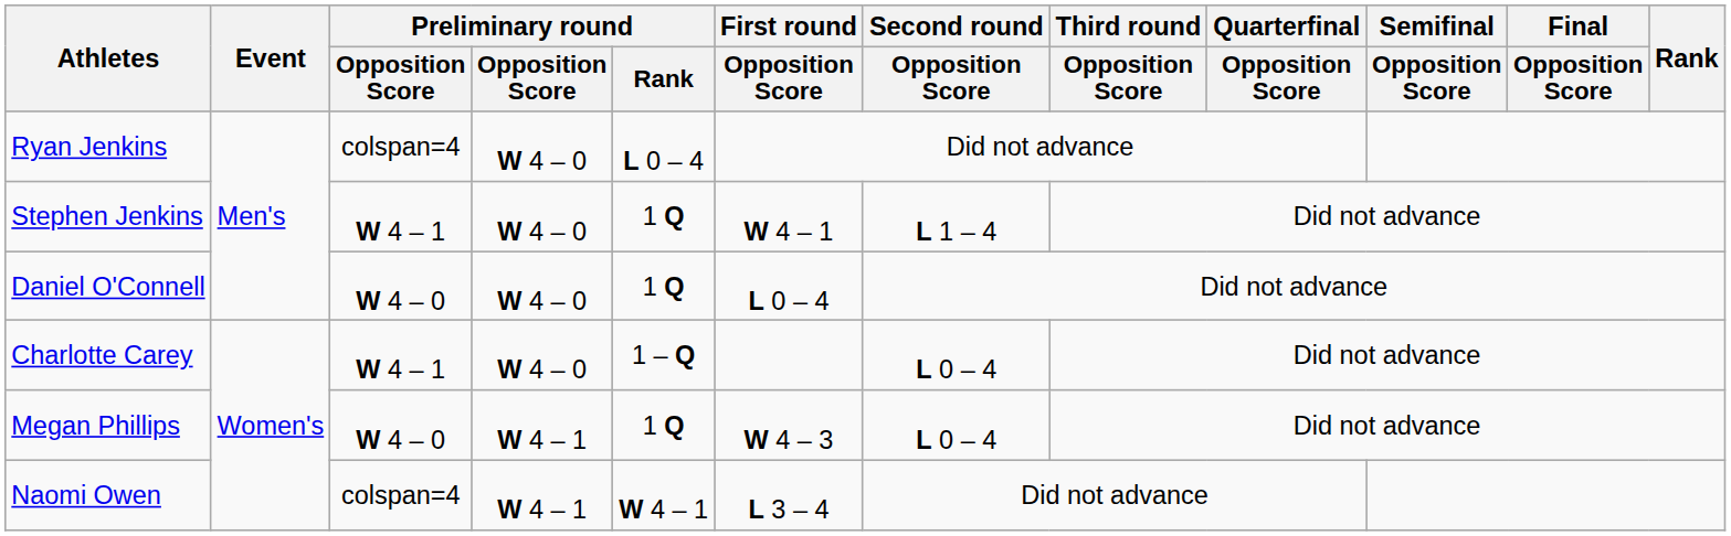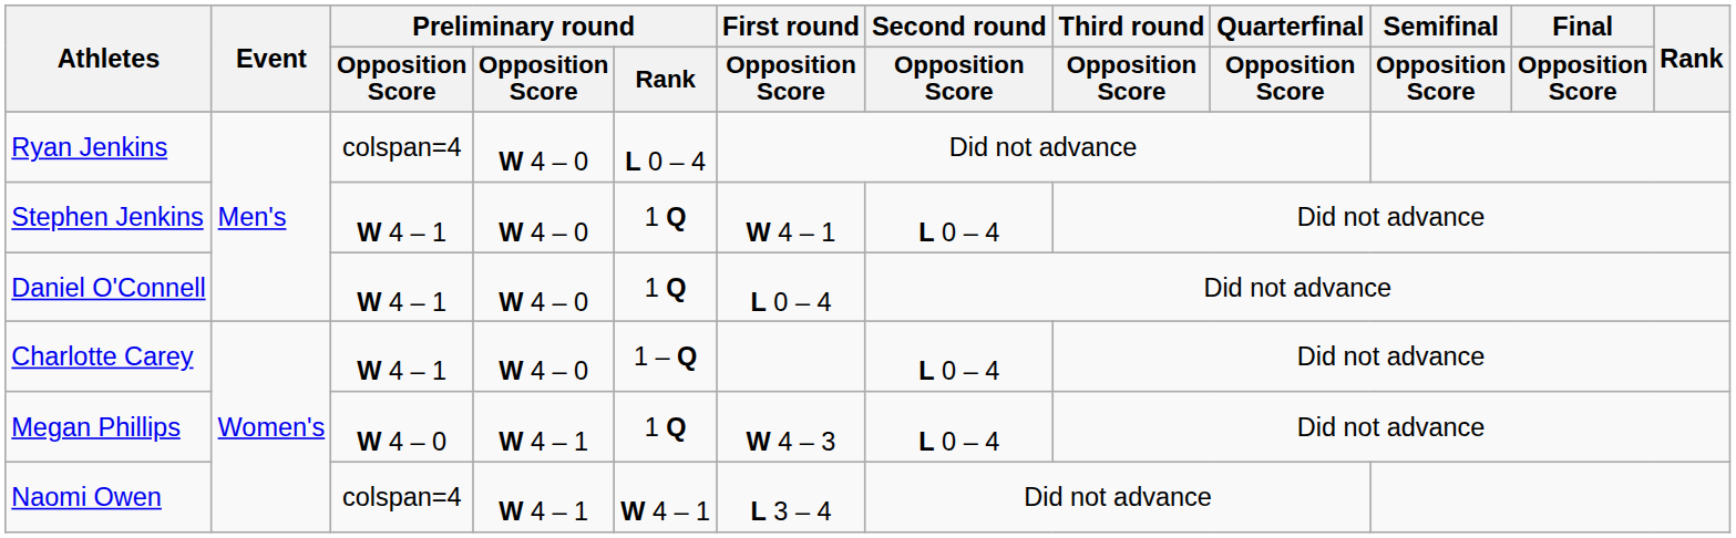Stephen Jenkins | Second round / Opposition Score: L 1 – 4 -> L 0 – 4
Daniel O'Connell | column 3: W 4 – 0 -> W 4 – 1
